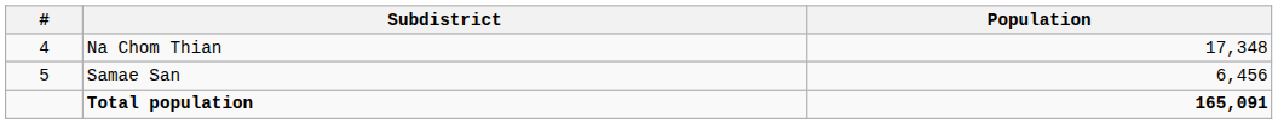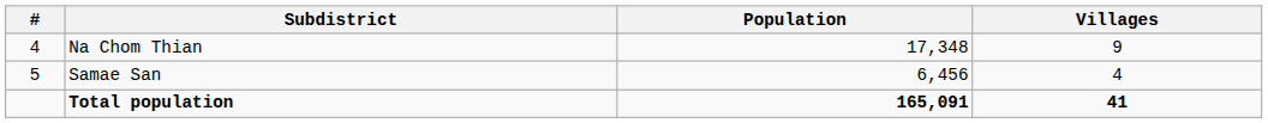+ column: Villages | 9 | 4 | 41
